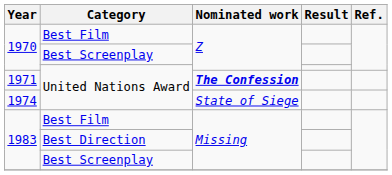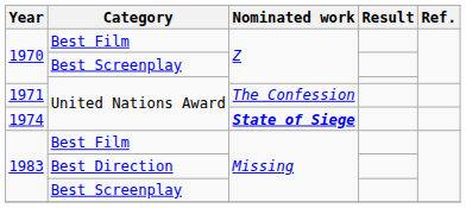1971 | Nominated work: bold -> normal
1974 | Nominated work: normal -> bold
